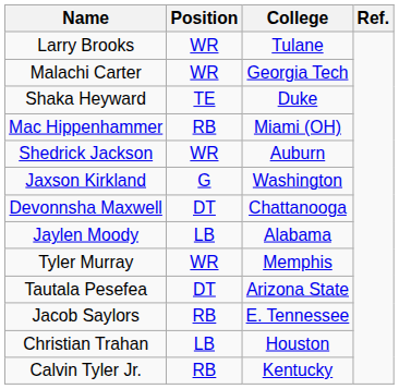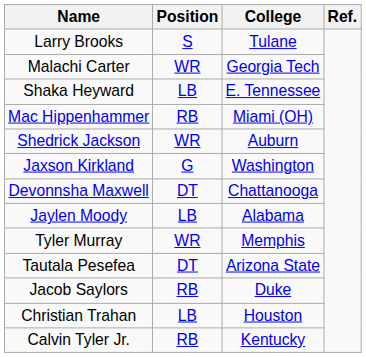Larry Brooks | Position: WR -> S
Shaka Heyward | Position: TE -> LB
Shaka Heyward | College: Duke -> E. Tennessee
Jacob Saylors | College: E. Tennessee -> Duke
